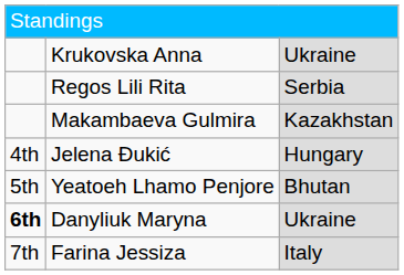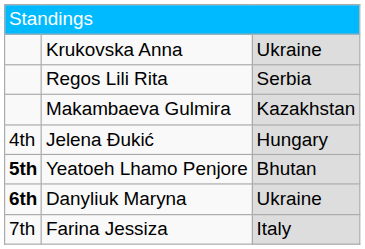Yeatoeh Lhamo Penjore | column 1: normal -> bold
